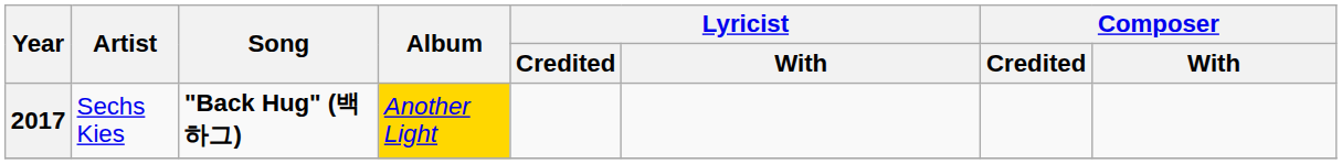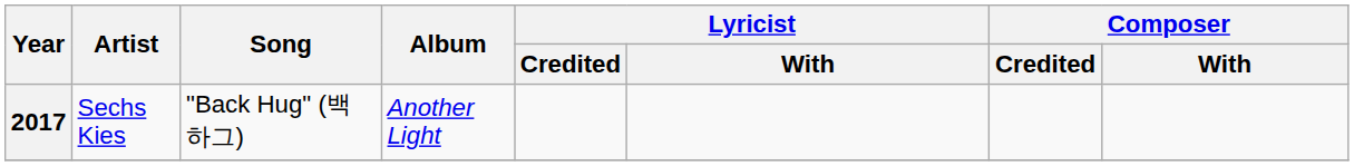2017 | Song: bold -> normal
2017 | Album: gold background -> no background
